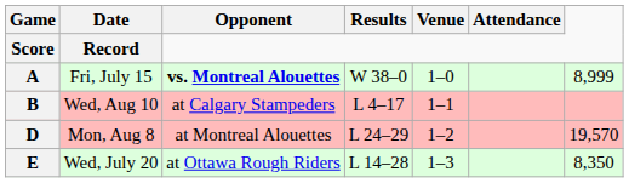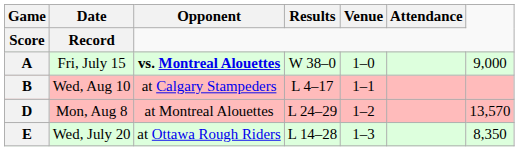A | column 7: 8,999 -> 9,000
D | column 7: 19,570 -> 13,570
